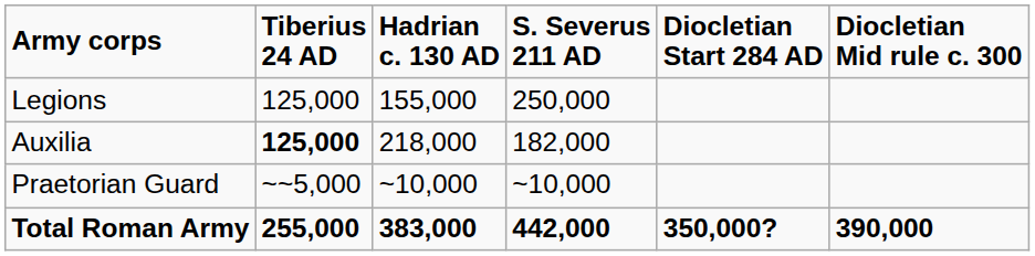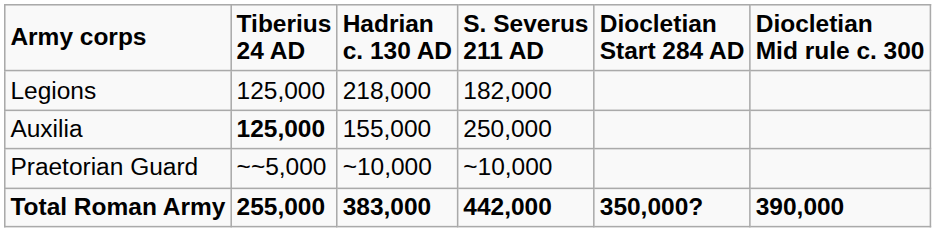Legions | column 3: 155,000 -> 218,000
Legions | column 4: 250,000 -> 182,000
Auxilia | column 3: 218,000 -> 155,000
Auxilia | column 4: 182,000 -> 250,000
